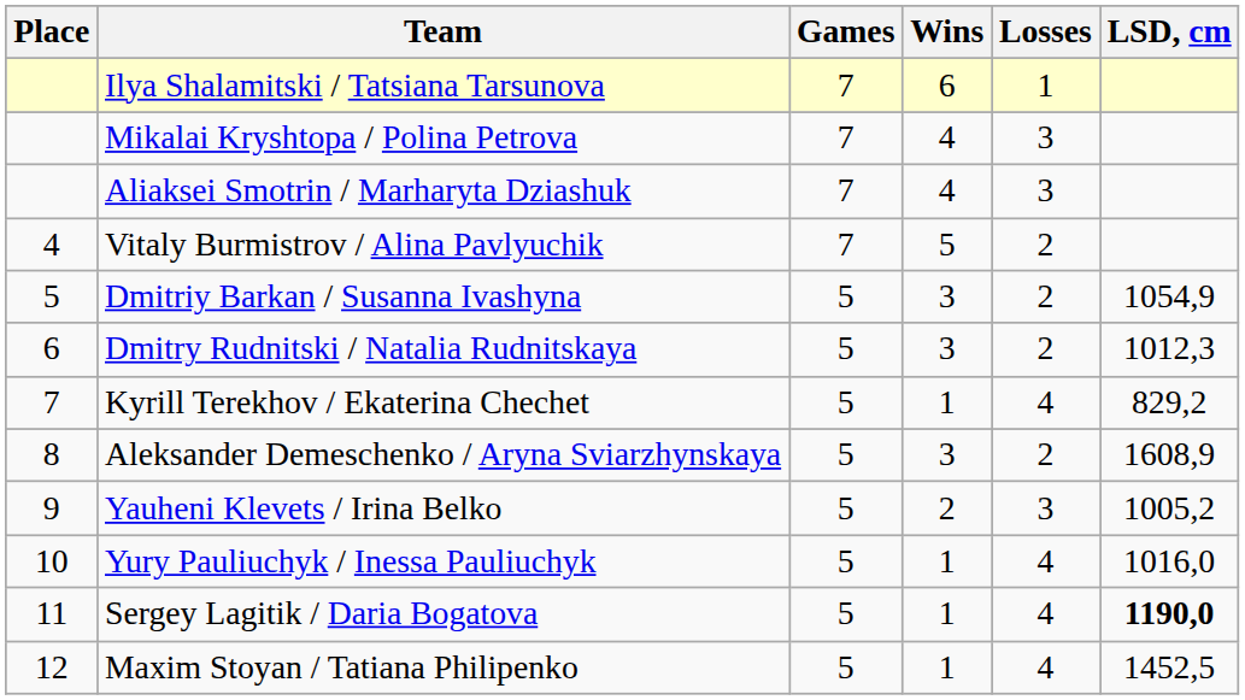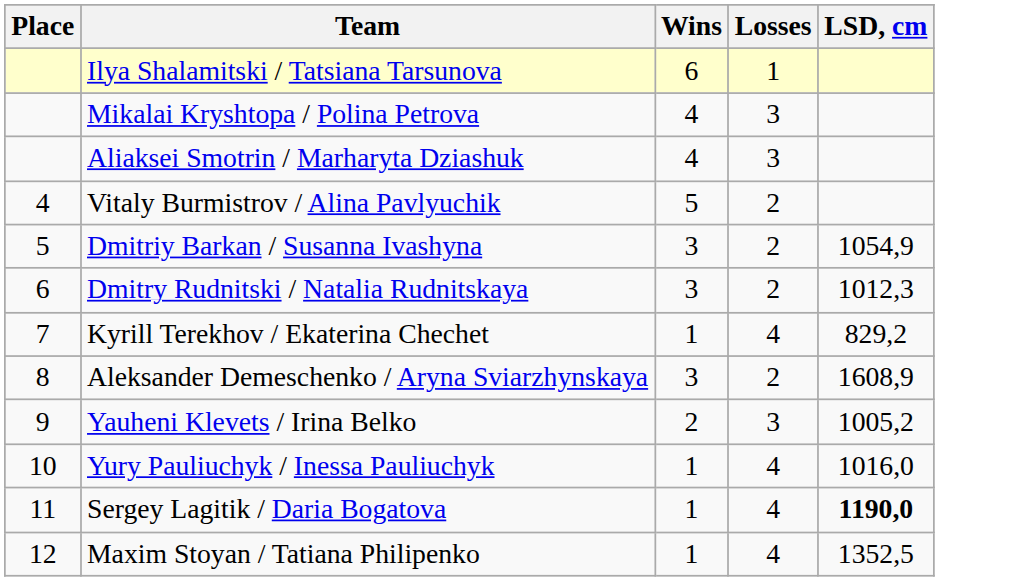- column: Games | 7 | 7 | 7 | 7 | 5 | 5 | 5 | 5 | 5 | 5 | 5 | 5
Maxim Stoyan / Tatiana Philipenko | LSD, cm: 1452,5 -> 1352,5
